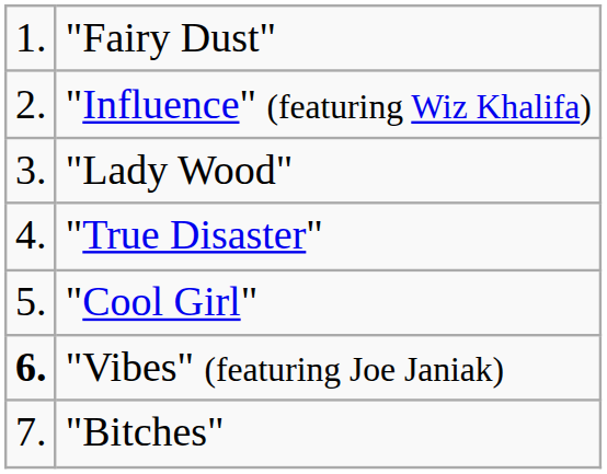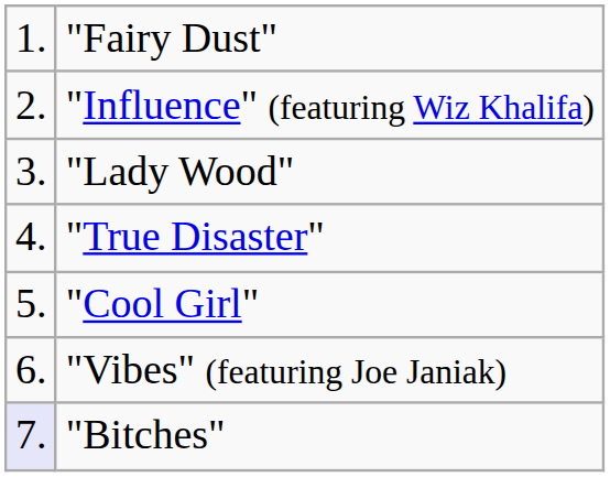"Vibes" (featuring Joe Janiak) | column 1: bold -> normal
"Bitches" | column 1: no background -> lavender background
